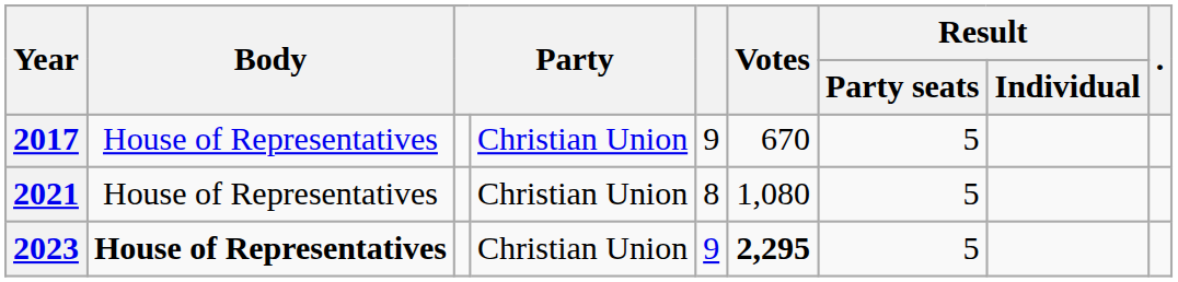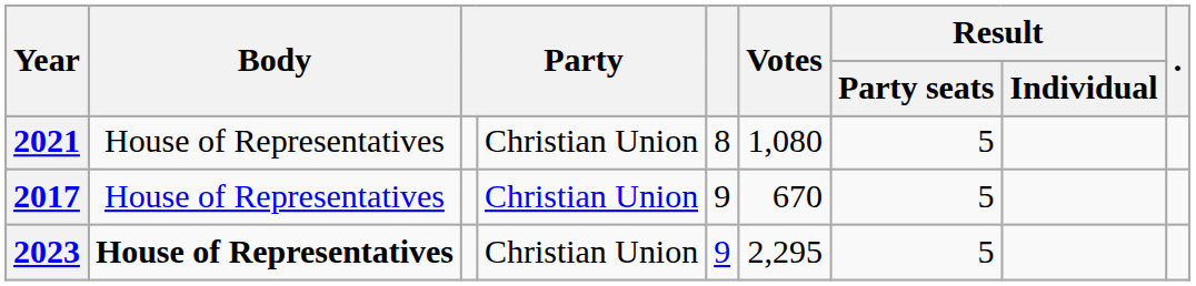rows swapped: 2017 <-> 2021
2023 | Votes: bold -> normal
